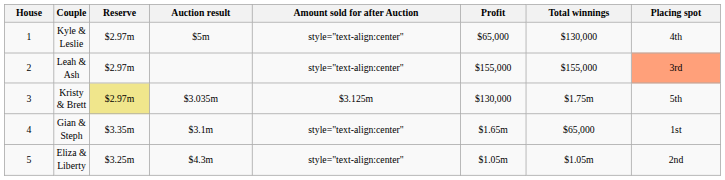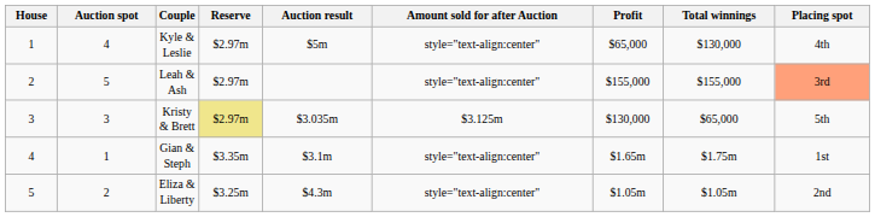+ column: Auction spot | 4 | 5 | 3 | 1 | 2
Kristy & Brett | Total winnings: $1.75m -> $65,000
Gian & Steph | Total winnings: $65,000 -> $1.75m
